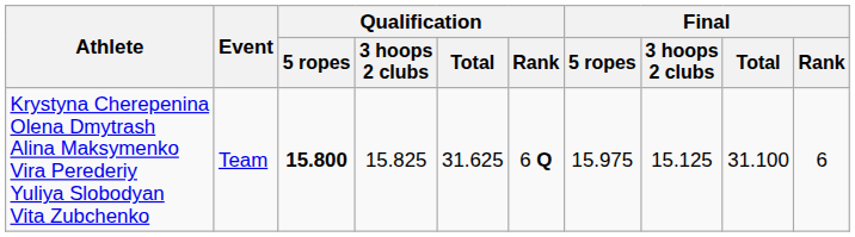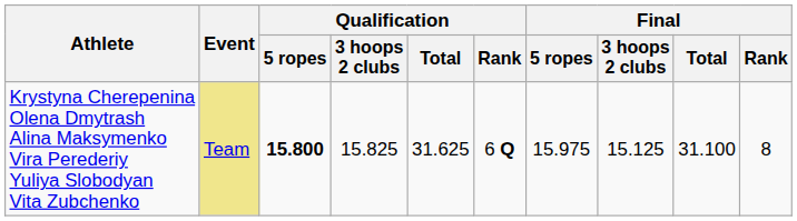row 3 | Event: no background -> khaki background
row 3 | Final / Rank: 6 -> 8
